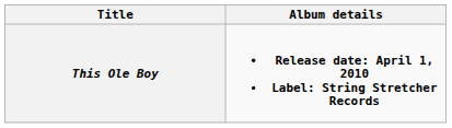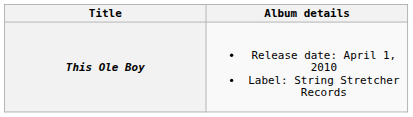This Ole Boy | Album details: bold -> normal
